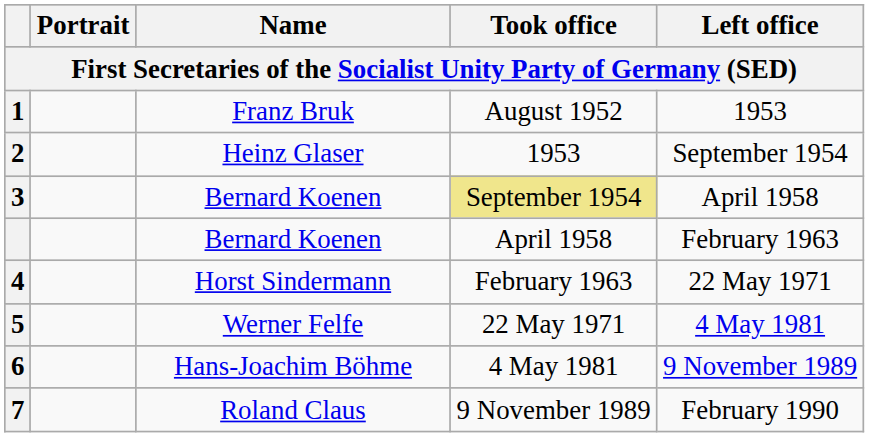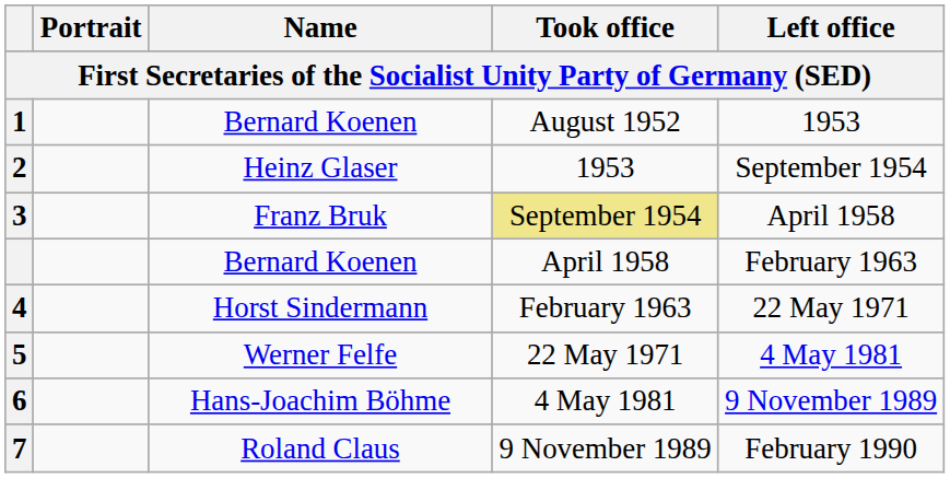1 | Name: Franz Bruk -> Bernard Koenen
3 | Name: Bernard Koenen -> Franz Bruk
